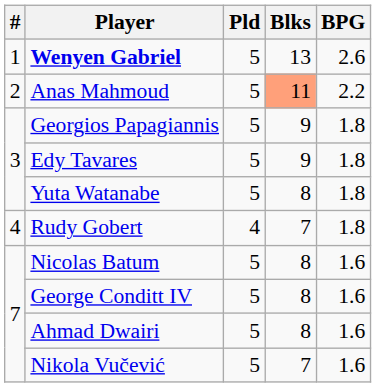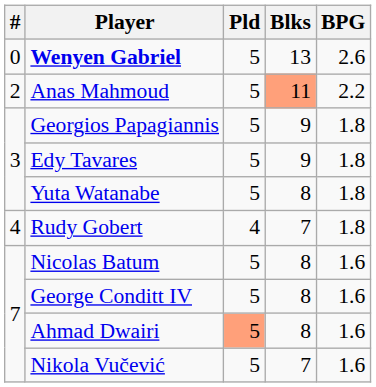Wenyen Gabriel | #: 1 -> 0
Ahmad Dwairi | Pld: no background -> lightsalmon background
